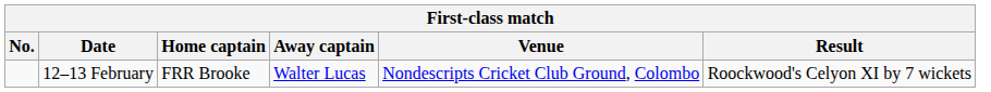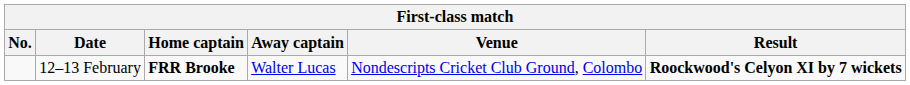12–13 February | Home captain: normal -> bold
12–13 February | Result: normal -> bold
